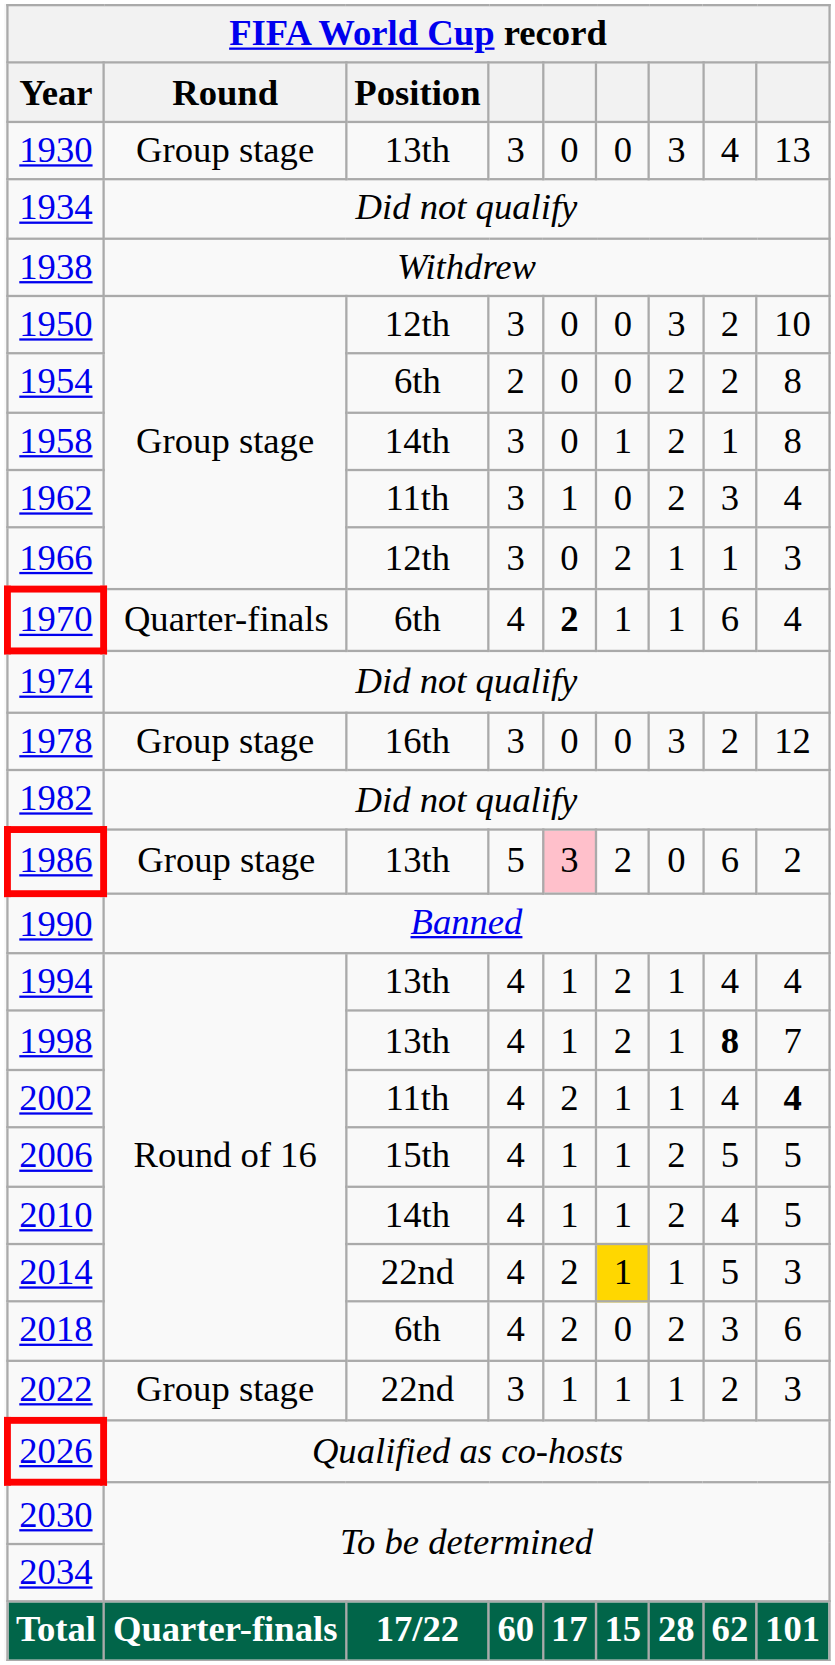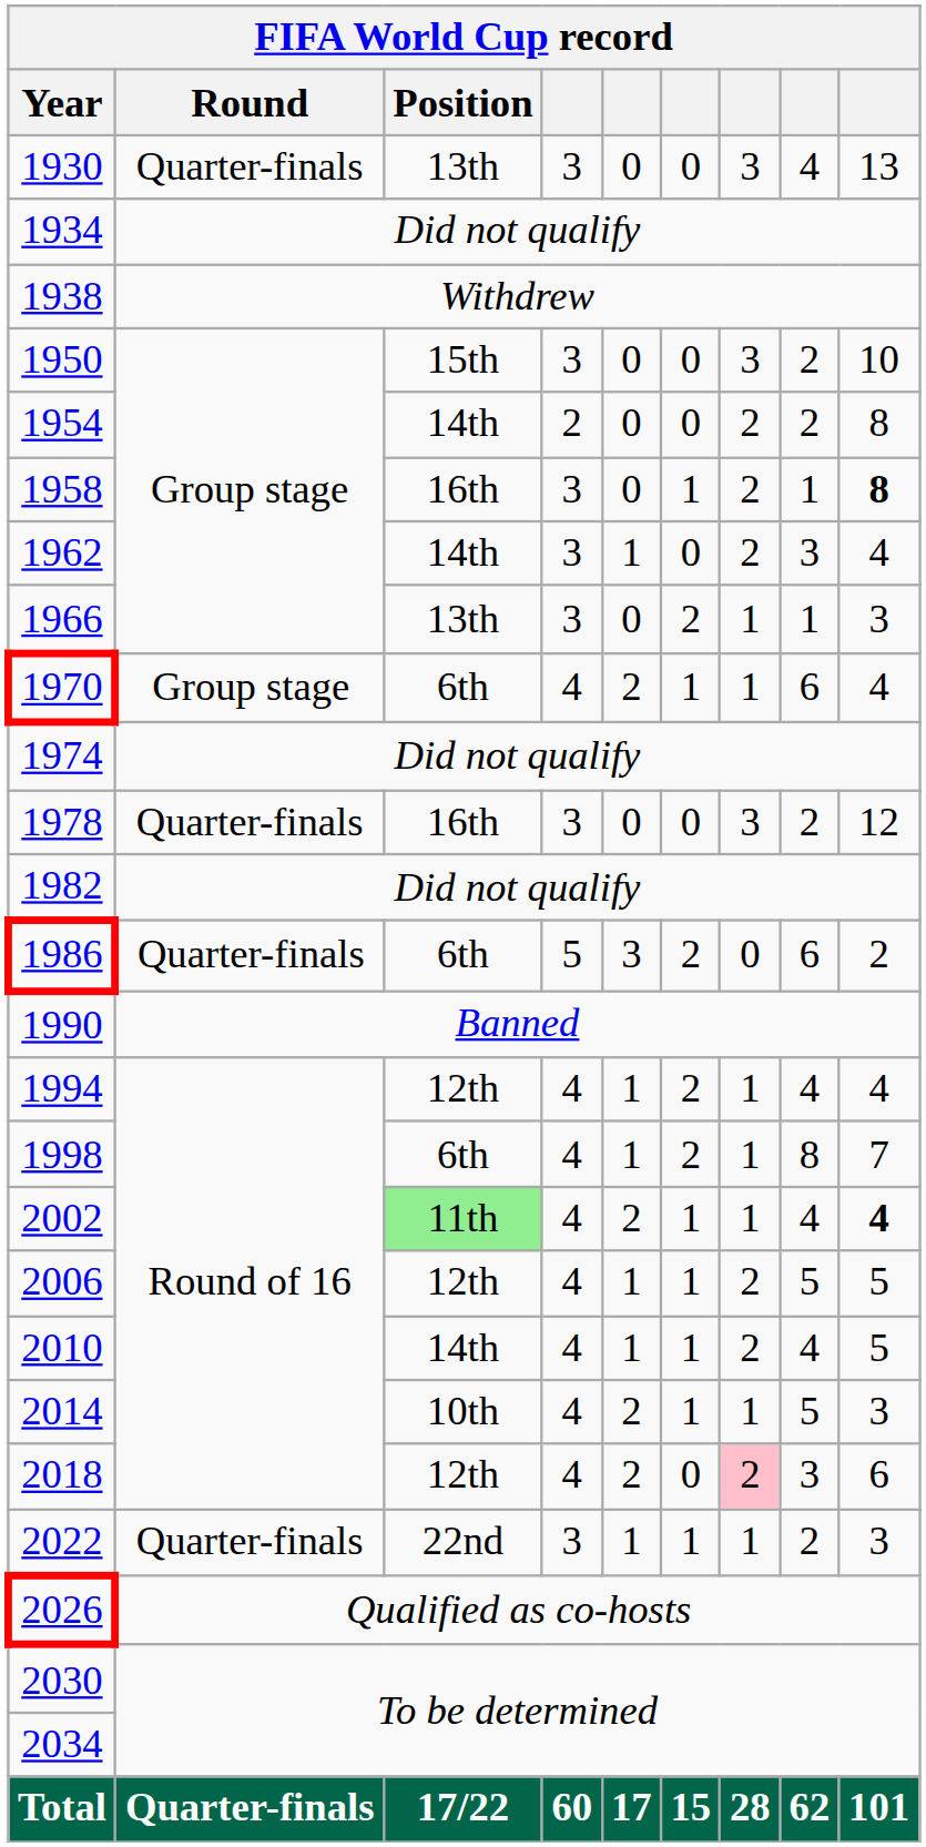1930 | FIFA World Cup record / Round: Group stage -> Quarter-finals
1950 | FIFA World Cup record / Position: 12th -> 15th
1954 | FIFA World Cup record / Position: 6th -> 14th
1958 | FIFA World Cup record / Position: 14th -> 16th
1958 | column 9: normal -> bold
1962 | FIFA World Cup record / Position: 11th -> 14th
1966 | FIFA World Cup record / Position: 12th -> 13th
1970 | FIFA World Cup record / Round: Quarter-finals -> Group stage
1970 | column 5: bold -> normal
1978 | FIFA World Cup record / Round: Group stage -> Quarter-finals
1986 | FIFA World Cup record / Round: Group stage -> Quarter-finals
1986 | FIFA World Cup record / Position: 13th -> 6th
1986 | column 5: pink background -> no background
1994 | FIFA World Cup record / Position: 13th -> 12th
1998 | FIFA World Cup record / Position: 13th -> 6th
1998 | column 8: bold -> normal
2002 | FIFA World Cup record / Position: no background -> lightgreen background
2006 | FIFA World Cup record / Position: 15th -> 12th
2014 | FIFA World Cup record / Position: 22nd -> 10th
2014 | column 6: gold background -> no background
2018 | FIFA World Cup record / Position: 6th -> 12th
2018 | column 7: no background -> pink background
2022 | FIFA World Cup record / Round: Group stage -> Quarter-finals
